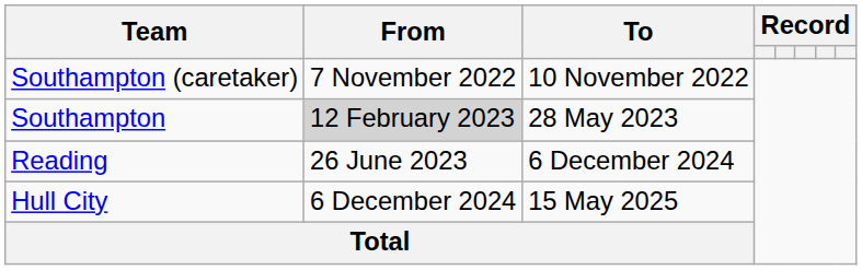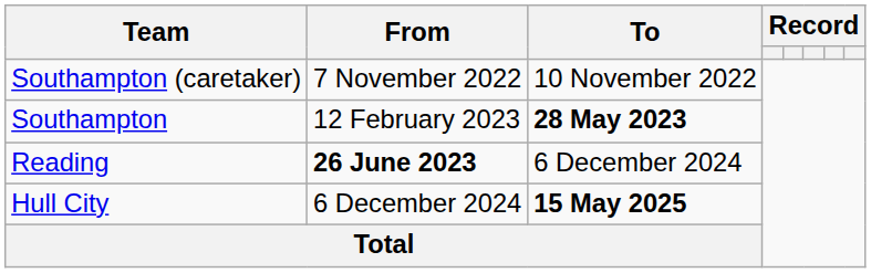Southampton | From: lightgrey background -> no background
Southampton | To: normal -> bold
Reading | From: normal -> bold
Hull City | To: normal -> bold
